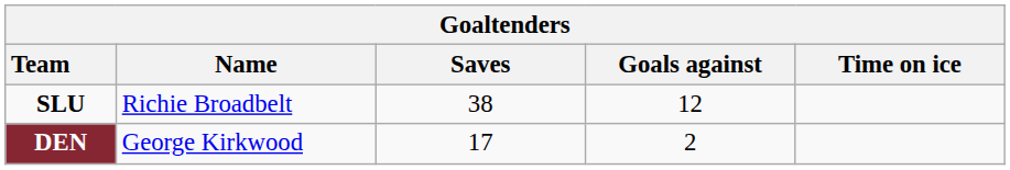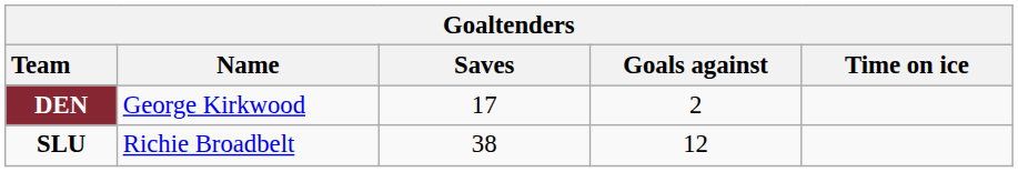rows swapped: SLU <-> DEN
